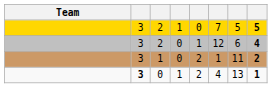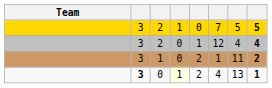row 3 | column 7: 6 -> 4
row 5 | column 4: no background -> lightyellow background
